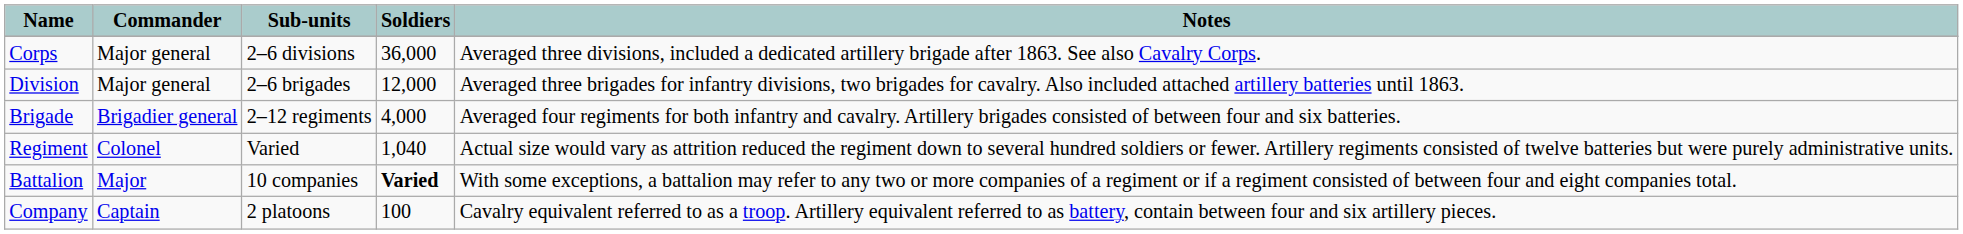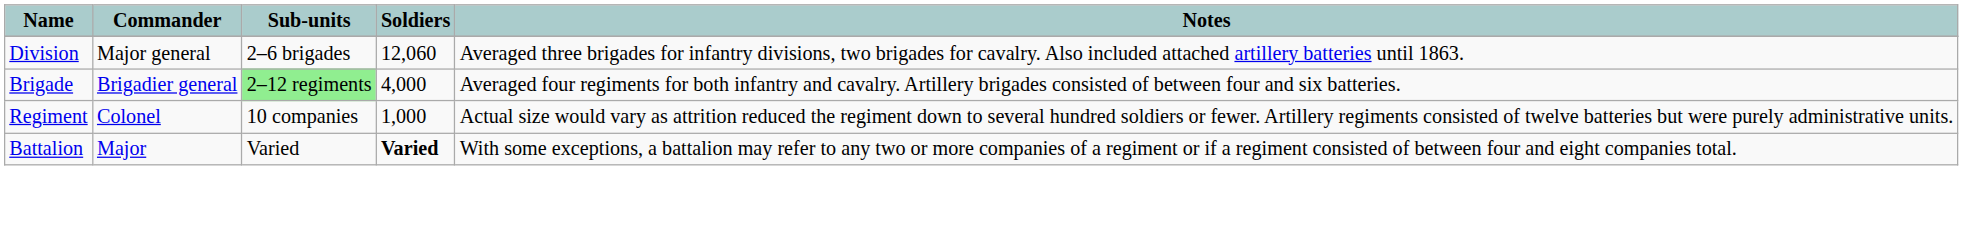- row: Corps | Major general | 2–6 divisions | 36,000 | Averaged three divisions, included a dedicated artillery brigade after 1863. See also Cavalry Corps.
Division | Soldiers: 12,000 -> 12,060
Brigade | Sub-units: no background -> lightgreen background
Regiment | Sub-units: Varied -> 10 companies
Regiment | Soldiers: 1,040 -> 1,000
Battalion | Sub-units: 10 companies -> Varied
- row: Company | Captain | 2 platoons | 100 | Cavalry equivalent referred to as a troop. Artillery equivalent referred to as battery, contain between four and six artillery pieces.
